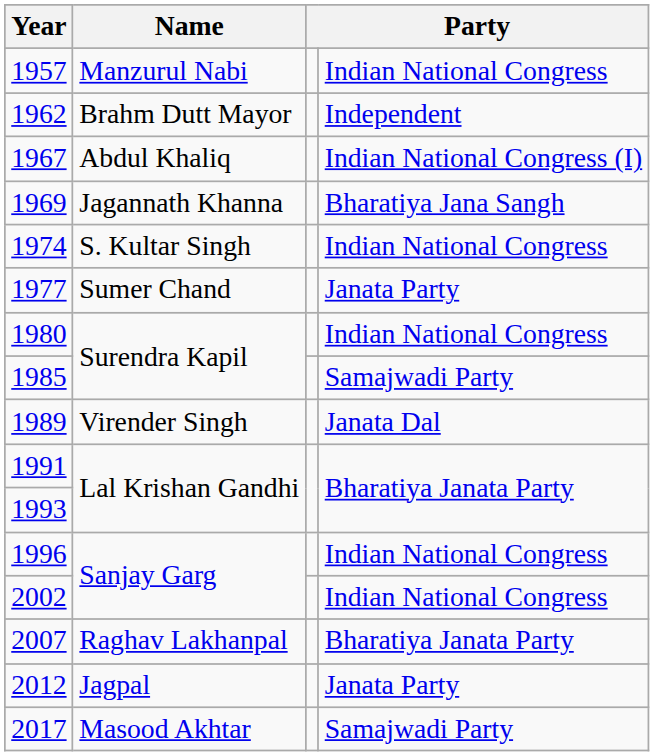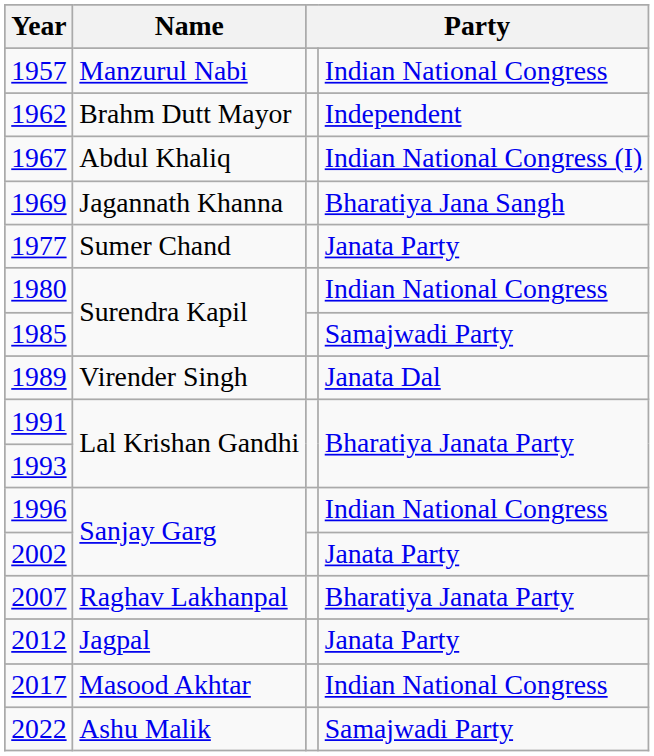- row: 1974 | S. Kultar Singh | Indian National Congress
2002 | column 4: Indian National Congress -> Janata Party
2017 | column 4: Samajwadi Party -> Indian National Congress
+ row: 2022 | Ashu Malik | Samajwadi Party
